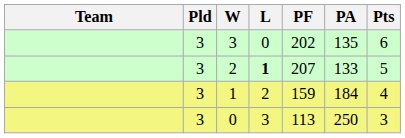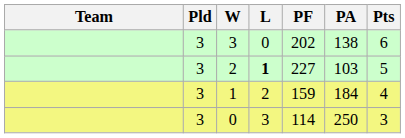row 2 | PA: 135 -> 138
row 3 | PF: 207 -> 227
row 3 | PA: 133 -> 103
row 5 | PF: 113 -> 114
